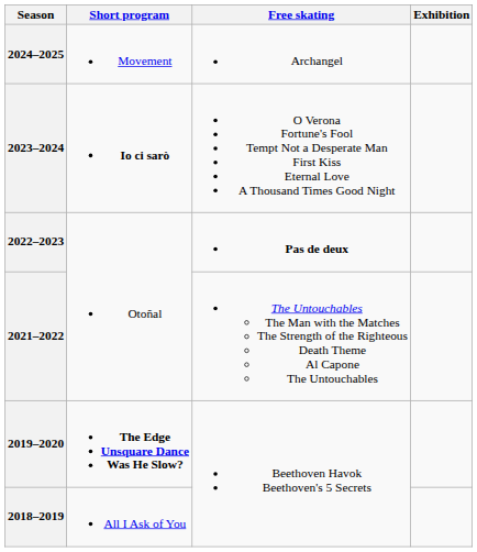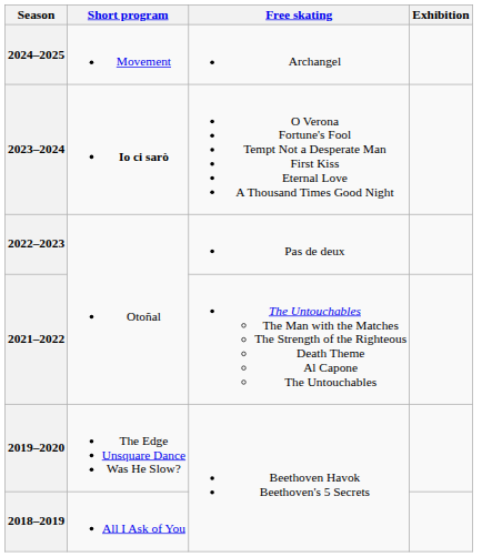2022–2023 | Free skating: bold -> normal
2019–2020 | Short program: bold -> normal
